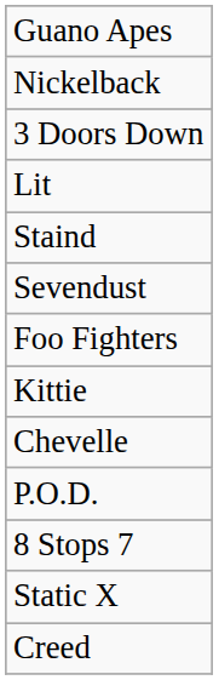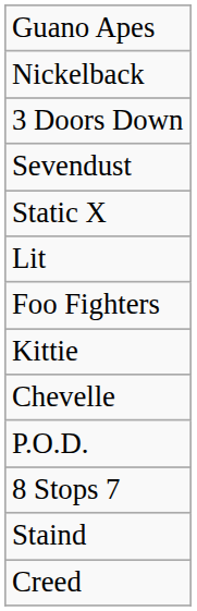row 4 | column 1: Lit -> Sevendust
row 5 | column 1: Staind -> Static X
row 6 | column 1: Sevendust -> Lit
row 12 | column 1: Static X -> Staind
